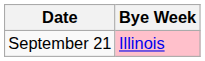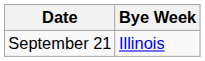September 21 | Bye Week: pink background -> no background
